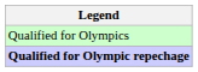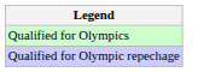row 3 | column 1: bold -> normal
